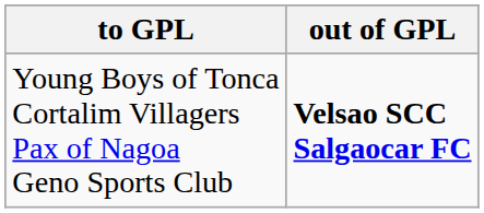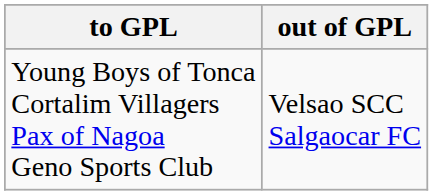row 2 | out of GPL: bold -> normal
